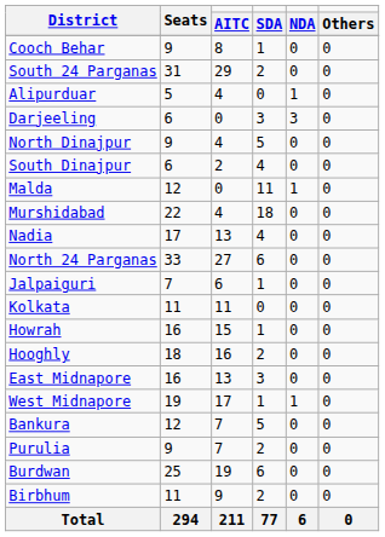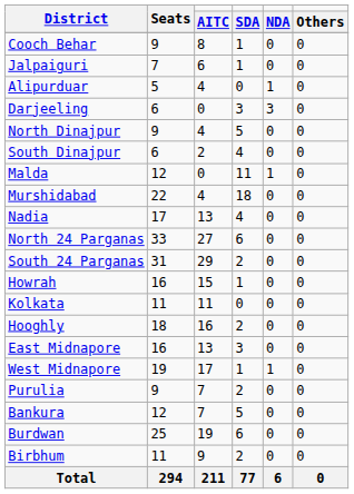rows swapped: Jalpaiguri <-> South 24 Parganas
rows swapped: Kolkata <-> Howrah
rows swapped: Purulia <-> Bankura
